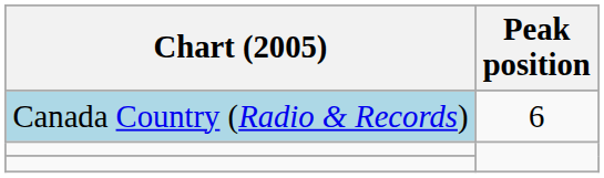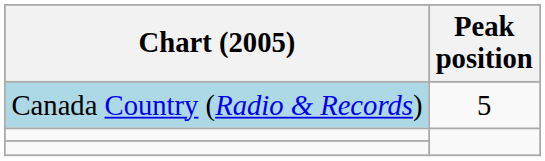row 2 | Peak position: 6 -> 5
